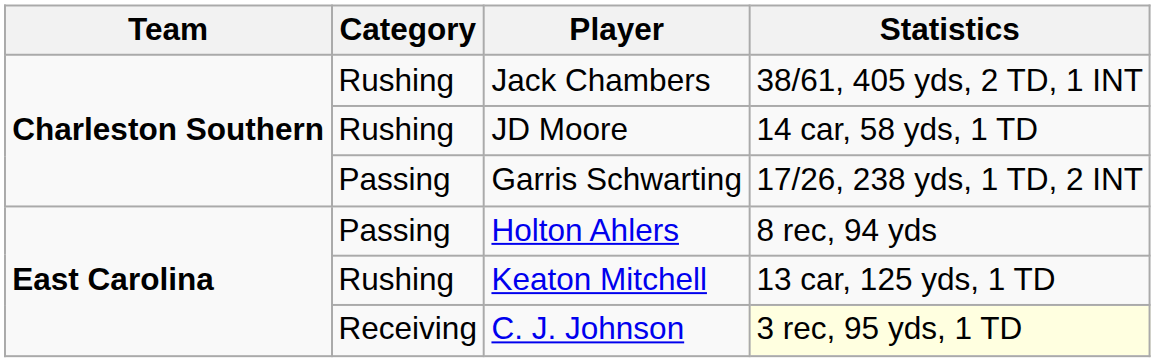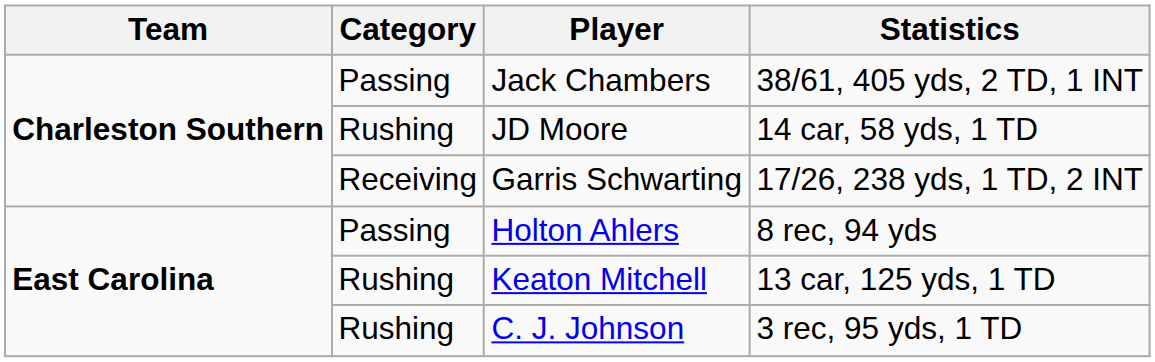Jack Chambers | Category: Rushing -> Passing
Garris Schwarting | Category: Passing -> Receiving
C. J. Johnson | Category: Receiving -> Rushing
C. J. Johnson | Statistics: lightyellow background -> no background
